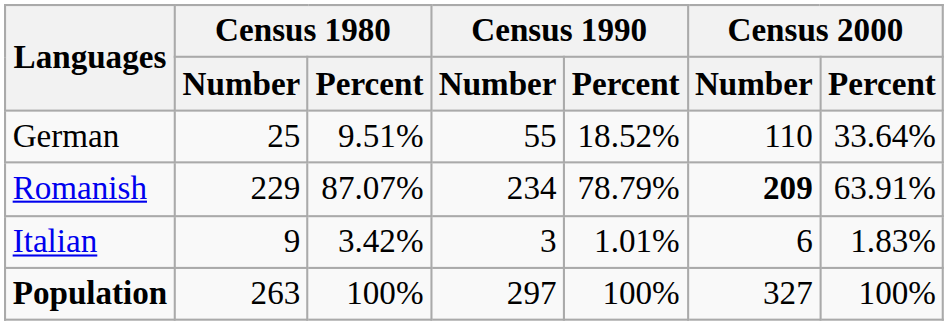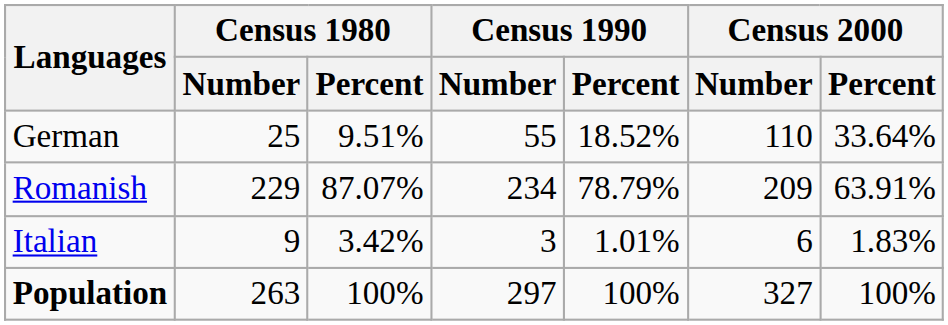Romanish | Census 2000 / Number: bold -> normal
